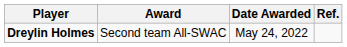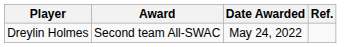row 2 | Player: bold -> normal
